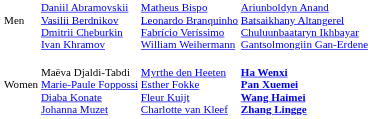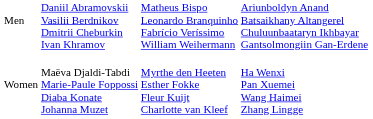Women | column 4: bold -> normal
